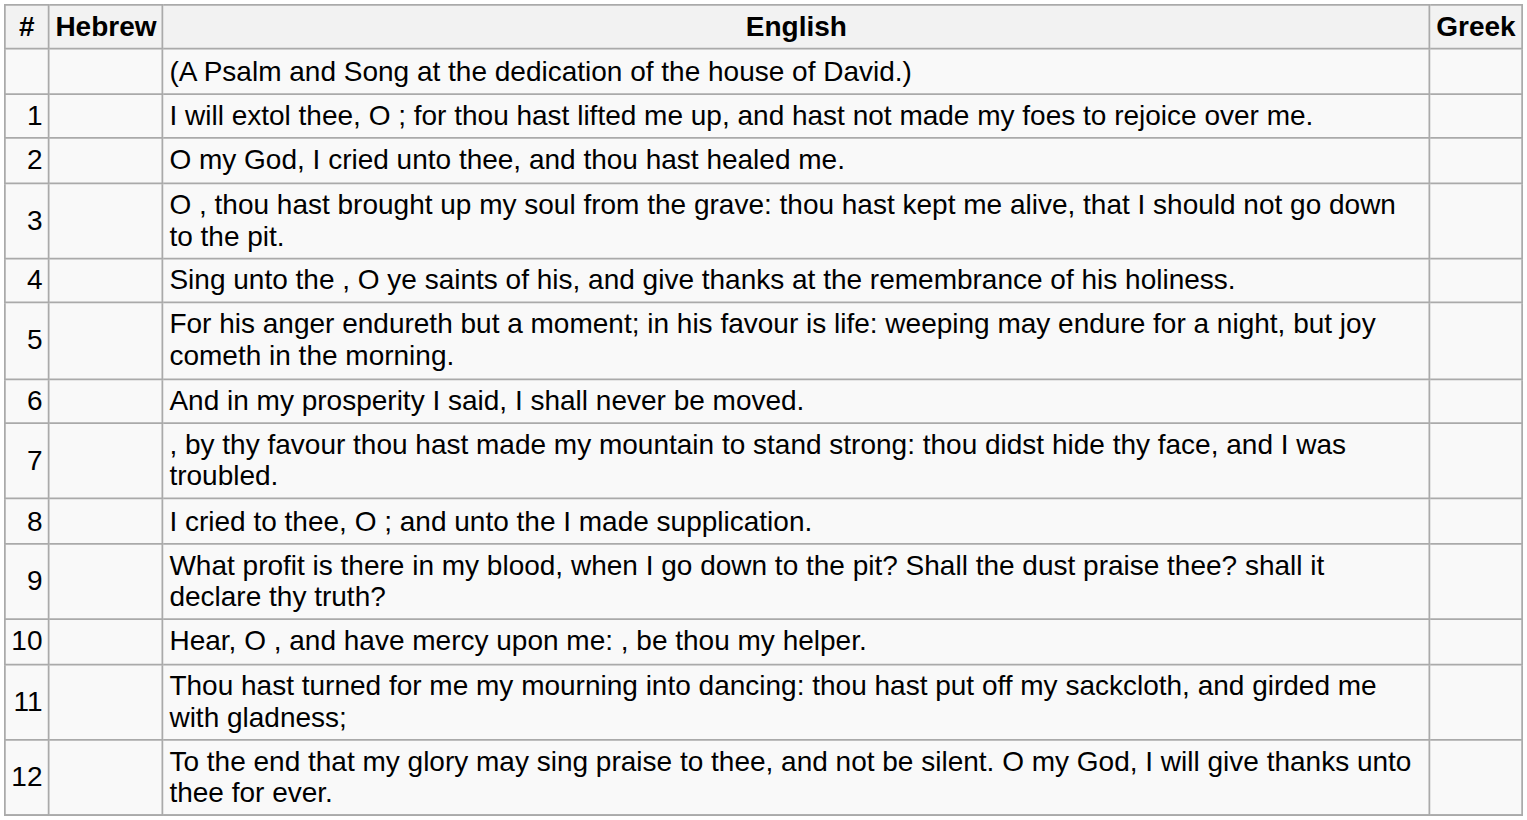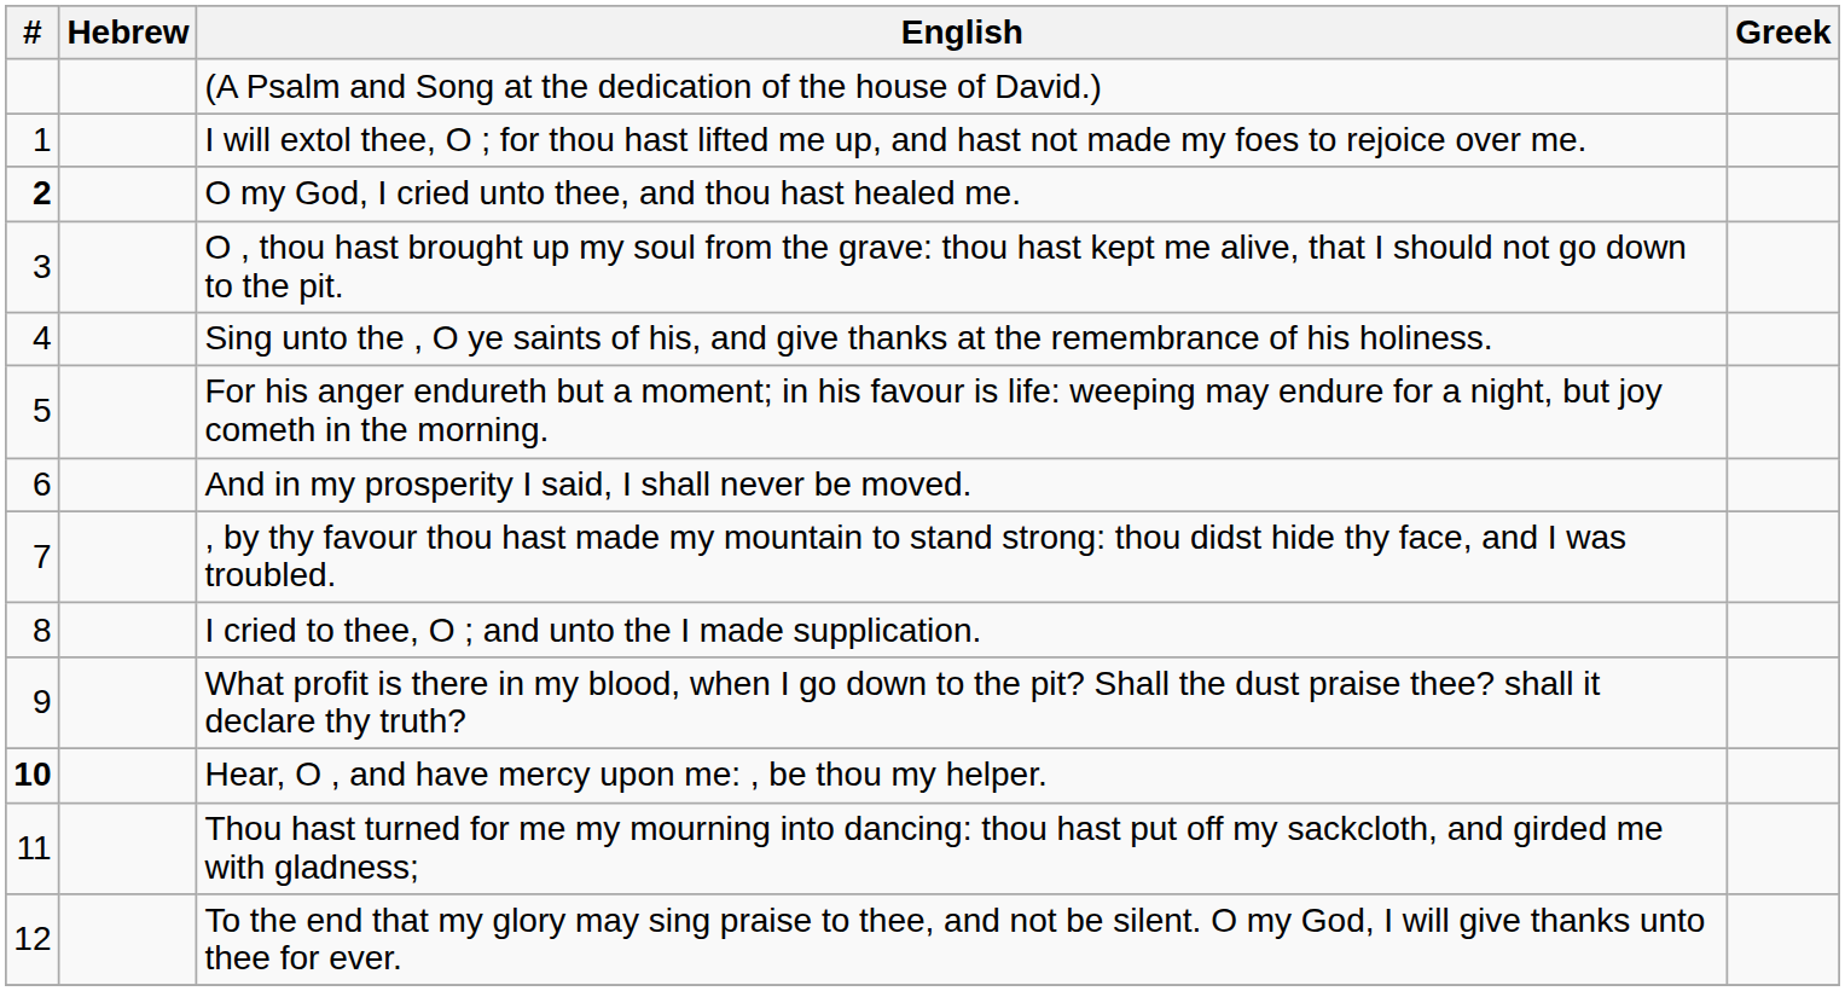O my God, I cried unto thee, and thou hast healed me. | #: normal -> bold
Hear, O , and have mercy upon me: , be thou my helper. | #: normal -> bold
